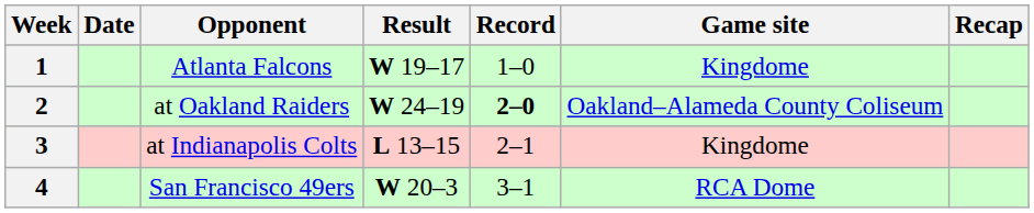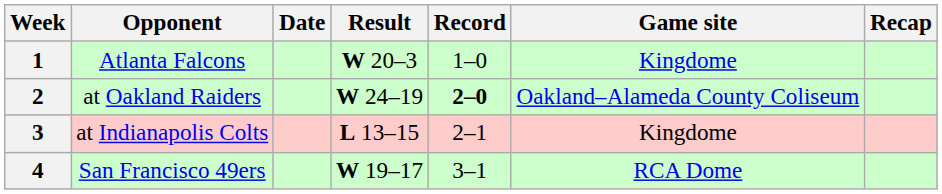columns swapped: Date <-> Opponent
1 | Result: W 19–17 -> W 20–3
4 | Result: W 20–3 -> W 19–17
